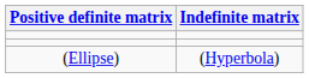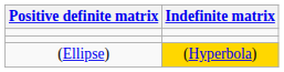row 4 | Indefinite matrix: no background -> gold background
